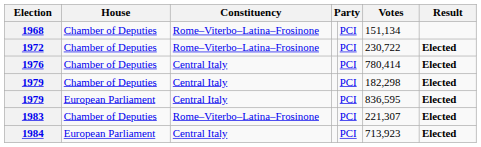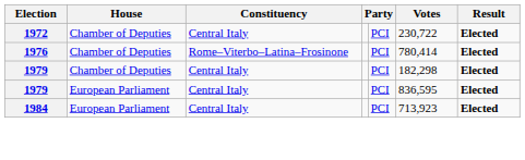- row: 1968 | Chamber of Deputies | Rome–Viterbo–Latina–Frosinone | PCI | 151,134
1972 | Constituency: Rome–Viterbo–Latina–Frosinone -> Central Italy
1976 | Constituency: Central Italy -> Rome–Viterbo–Latina–Frosinone
- row: 1983 | Chamber of Deputies | Rome–Viterbo–Latina–Frosinone | PCI | 221,307 | Elected
